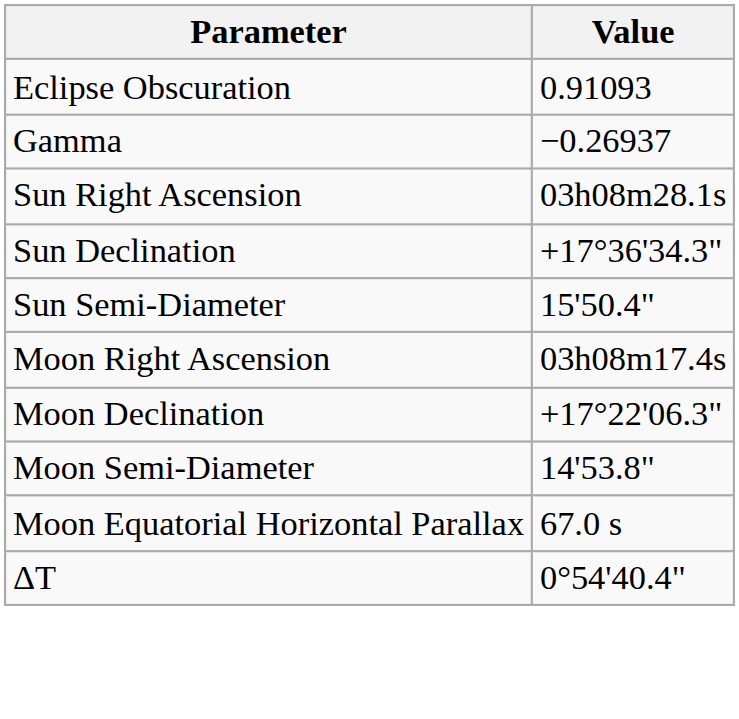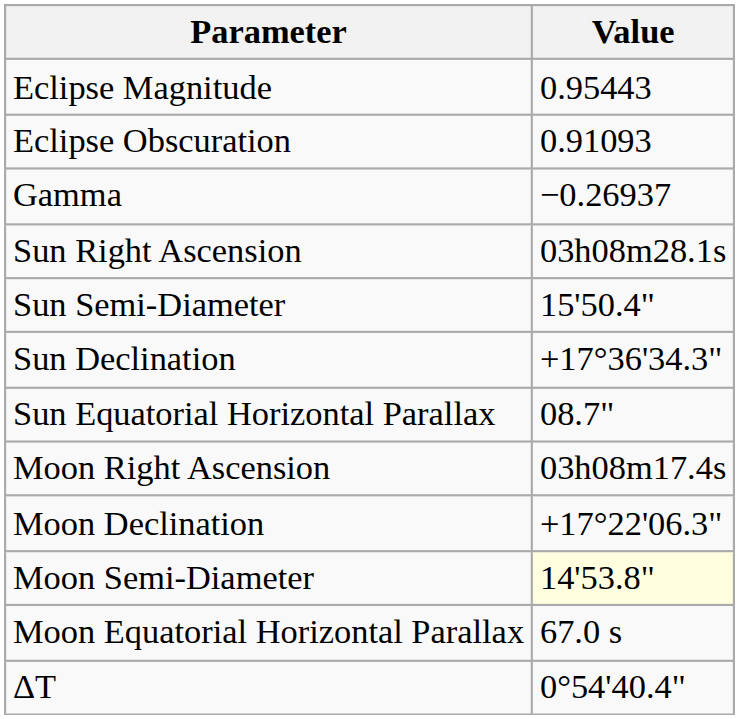+ row: Eclipse Magnitude | 0.95443
rows swapped: Sun Declination <-> Sun Semi-Diameter
+ row: Sun Equatorial Horizontal Parallax | 08.7"
Moon Semi-Diameter | Value: no background -> lightyellow background
